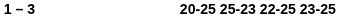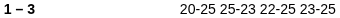row 1 | column 2: bold -> normal
